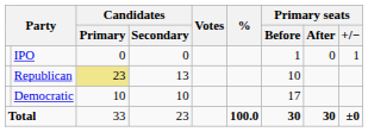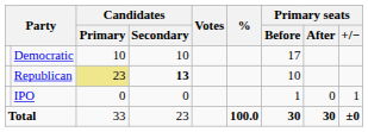rows swapped: Democratic <-> IPO
Republican | Candidates / Secondary: normal -> bold
